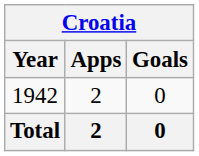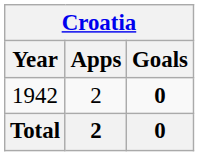1942 | Goals: normal -> bold
